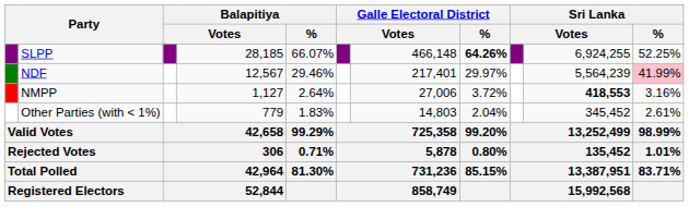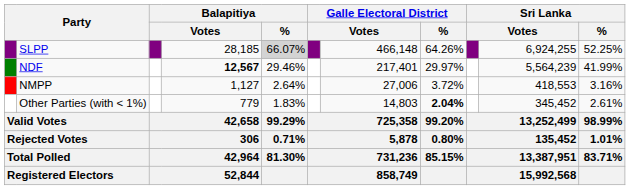SLPP | Balapitiya / %: no background -> lightgrey background
SLPP | Galle Electoral District / %: bold -> normal
NDF | column 4: normal -> bold
NDF | Sri Lanka / %: pink background -> no background
NMPP | column 10: bold -> normal
Other Parties (with < 1%) | Galle Electoral District / %: normal -> bold
